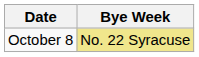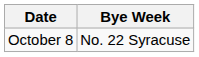October 8 | column 2: khaki background -> no background
